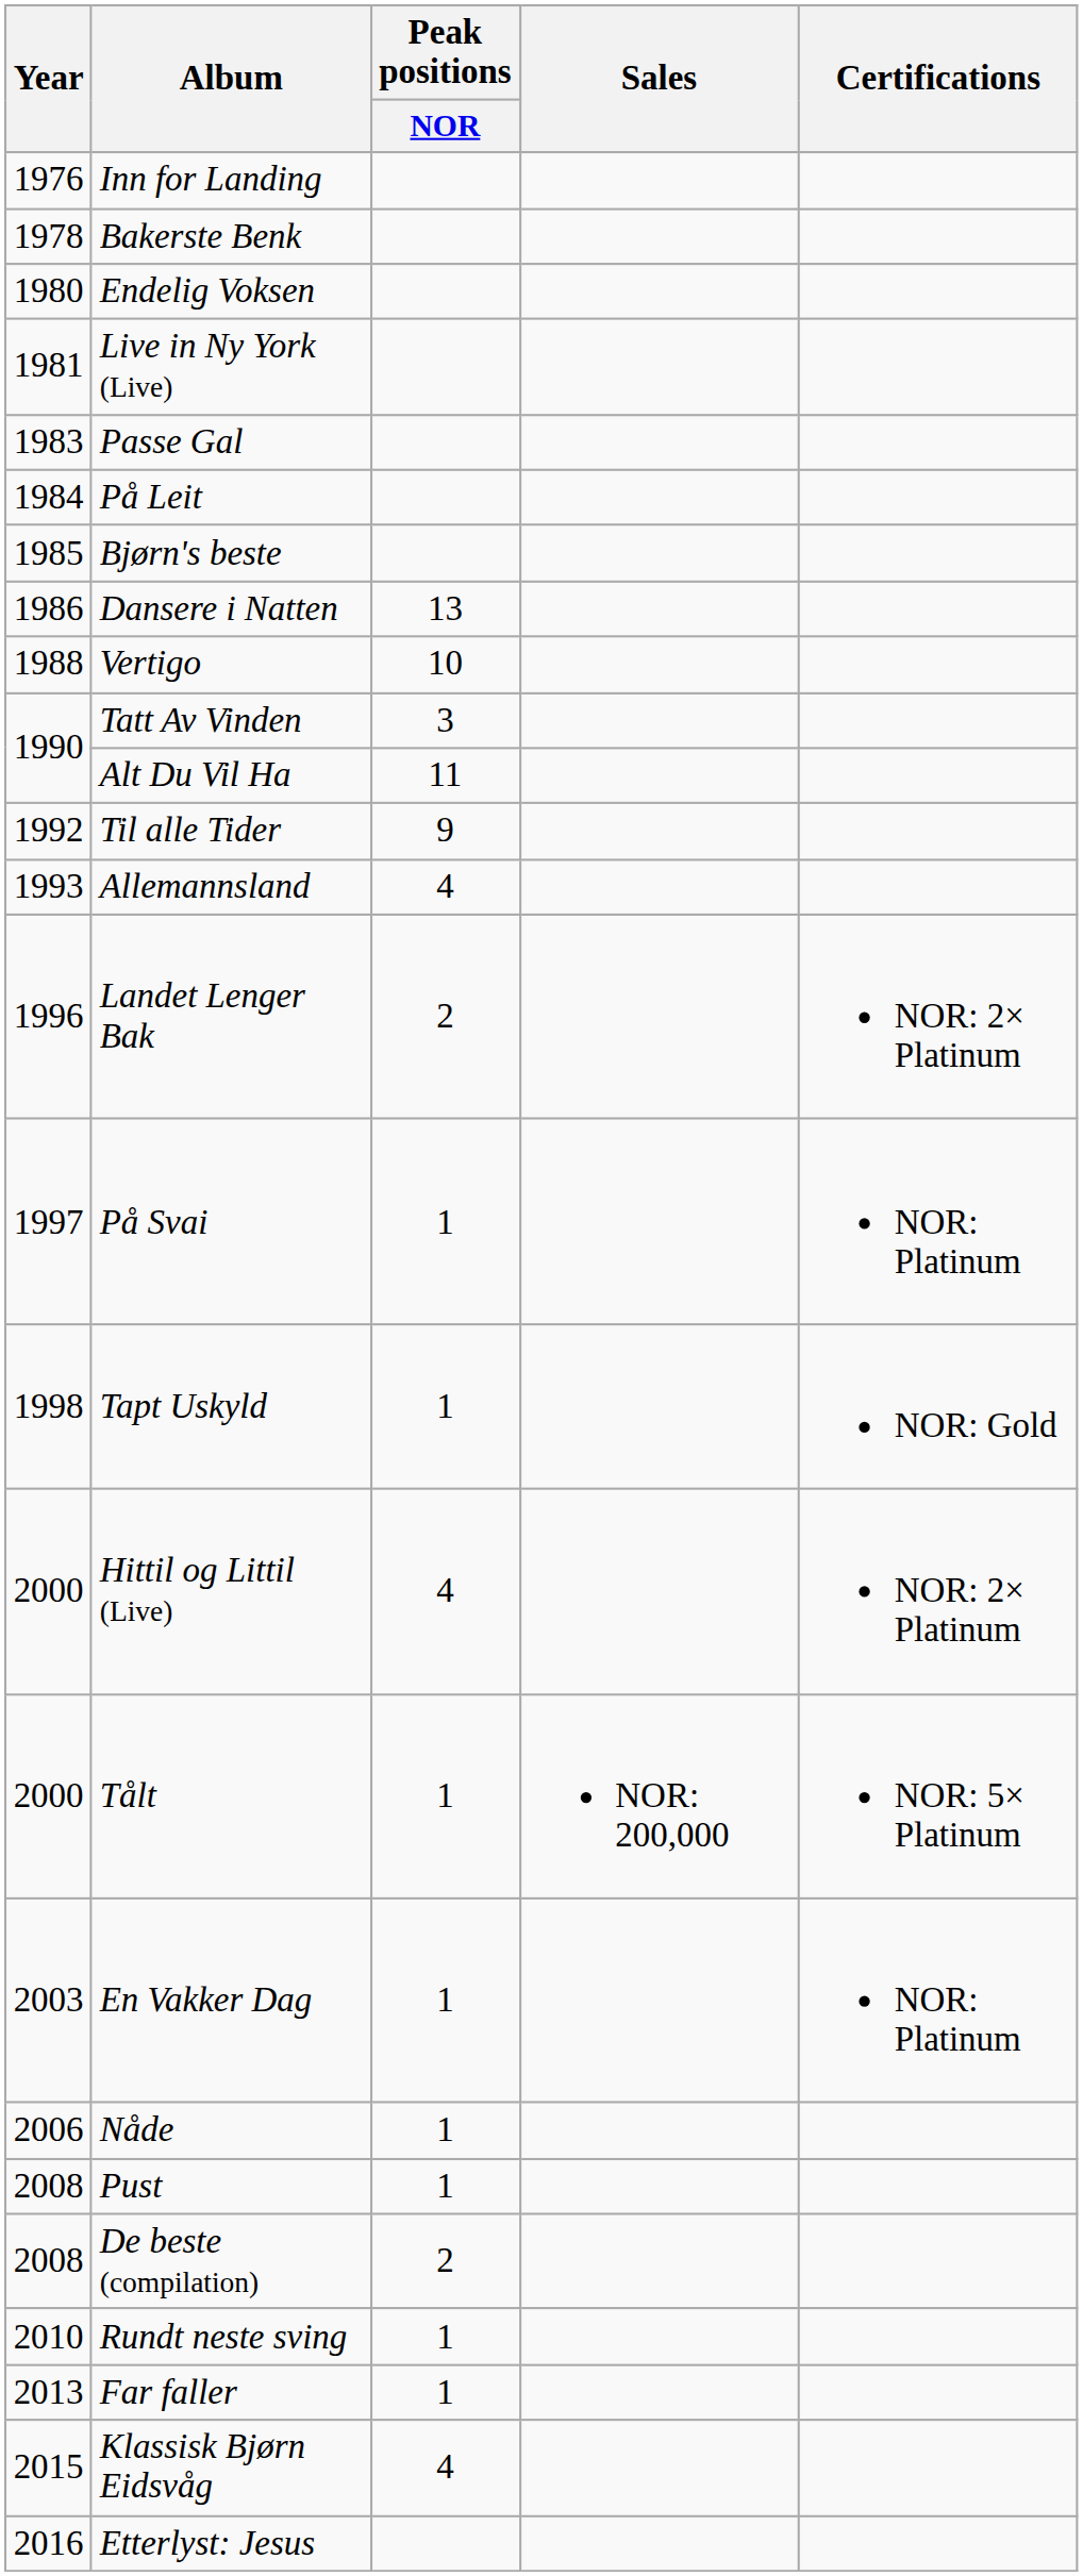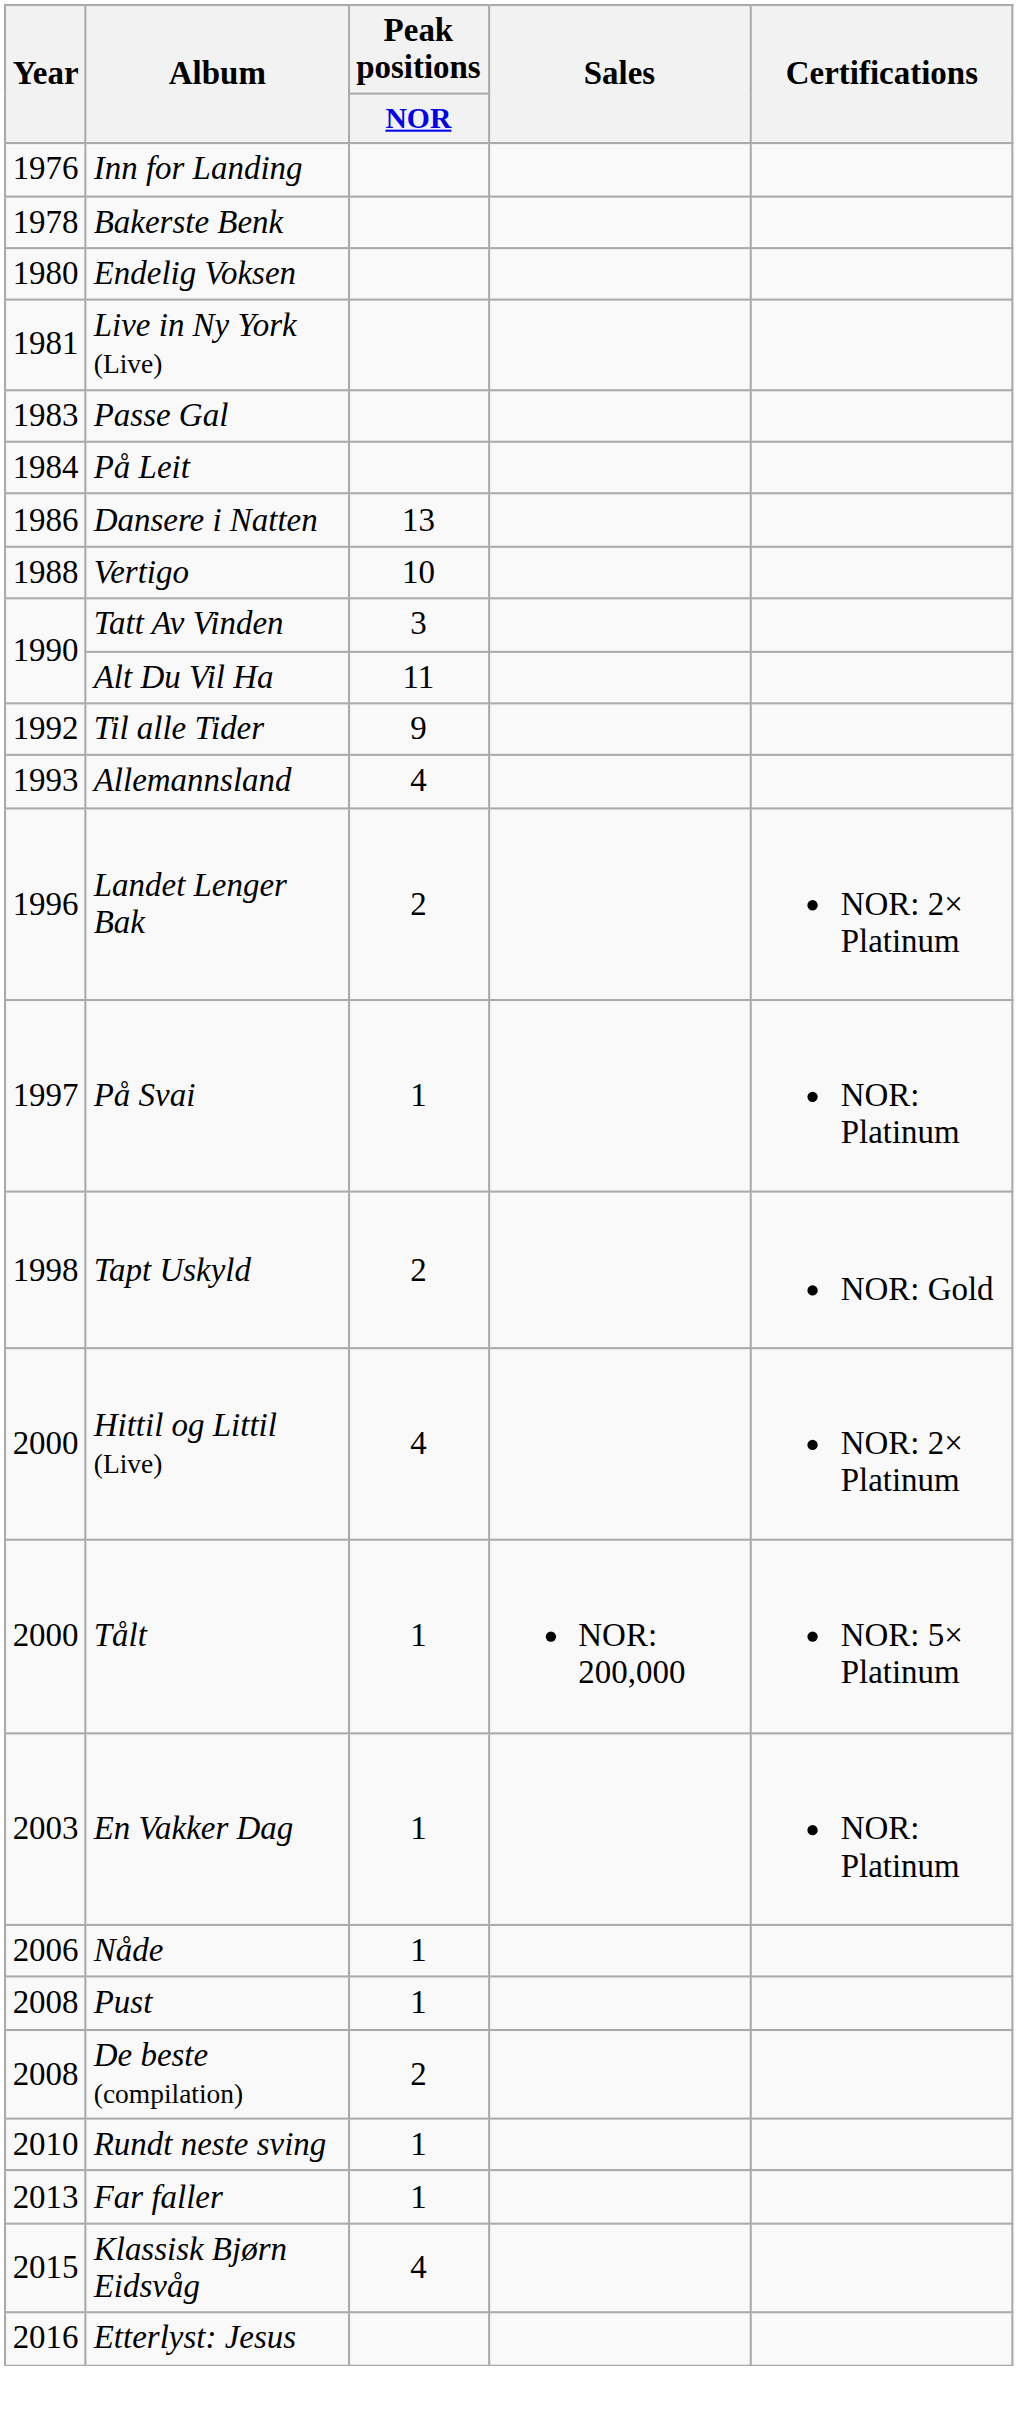- row: 1985 | Bjørn's beste
Tapt Uskyld | Peak positions / NOR: 1 -> 2
